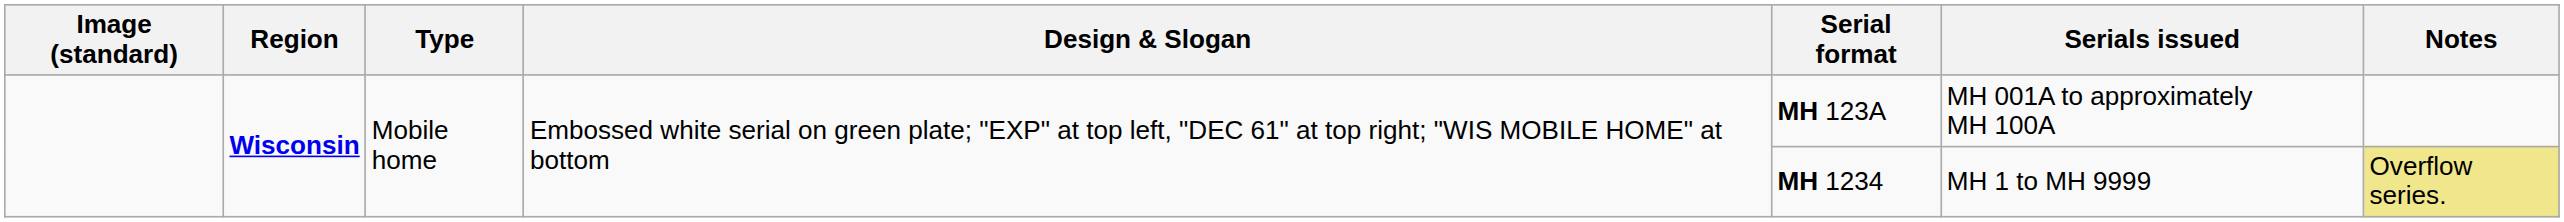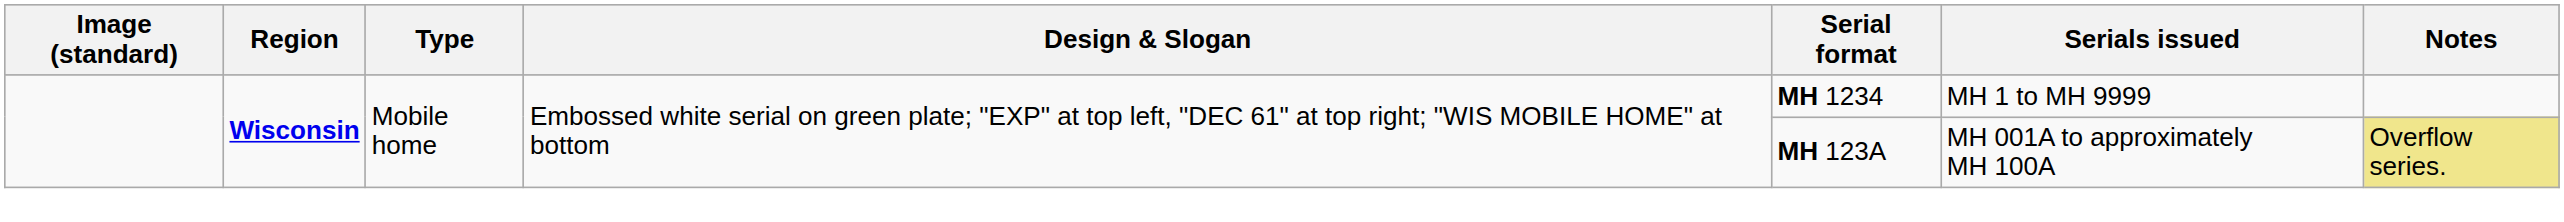row 2 | Serial format: MH 123A -> MH 1234
row 2 | Serials issued: MH 001A to approximately MH 100A -> MH 1 to MH 9999
row 3 | Serial format: MH 1234 -> MH 123A
row 3 | Serials issued: MH 1 to MH 9999 -> MH 001A to approximately MH 100A
